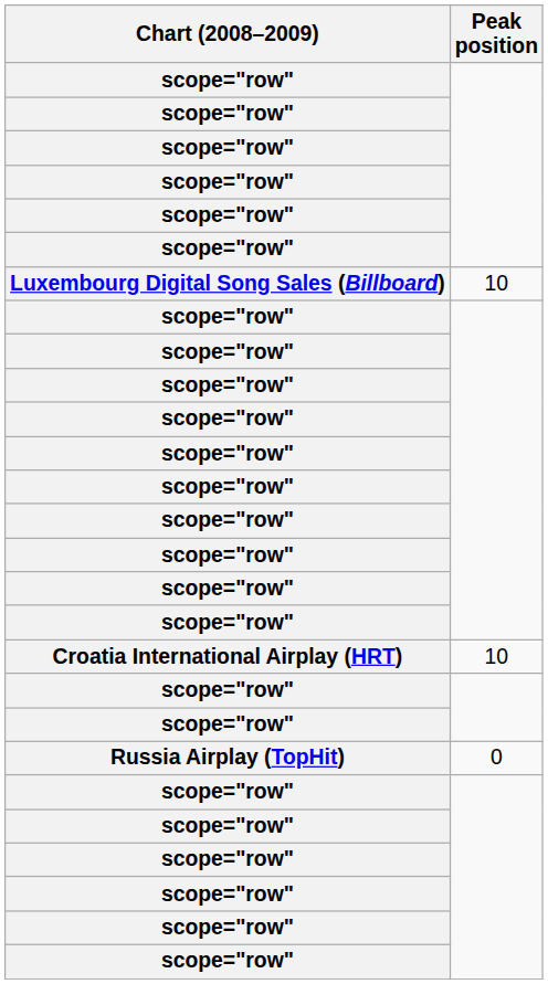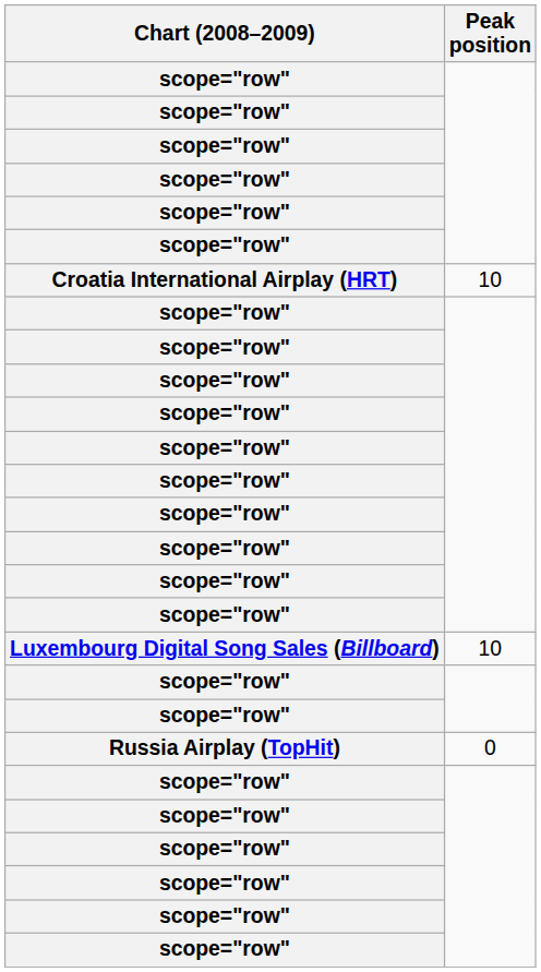rows swapped: Croatia International Airplay (HRT) <-> Luxembourg Digital Song Sales (Billboard)
